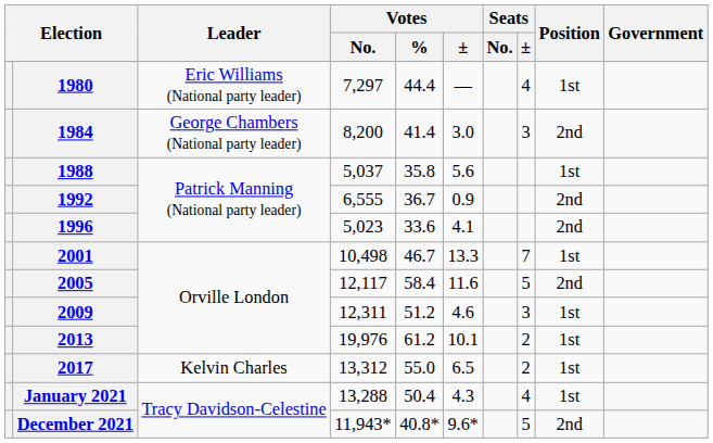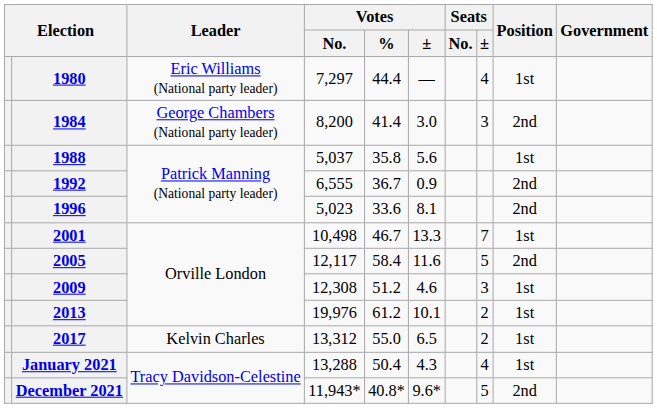1996 | Votes / ±: 4.1 -> 8.1
2009 | Votes / No.: 12,311 -> 12,308
